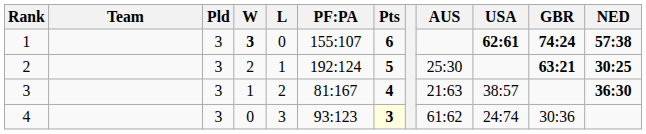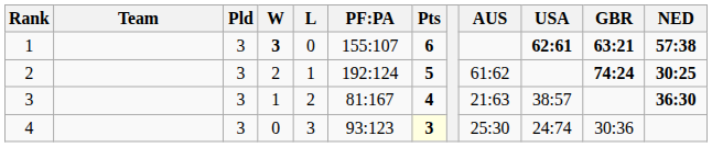row 2 | GBR: 74:24 -> 63:21
row 3 | AUS: 25:30 -> 61:62
row 3 | GBR: 63:21 -> 74:24
row 5 | AUS: 61:62 -> 25:30
